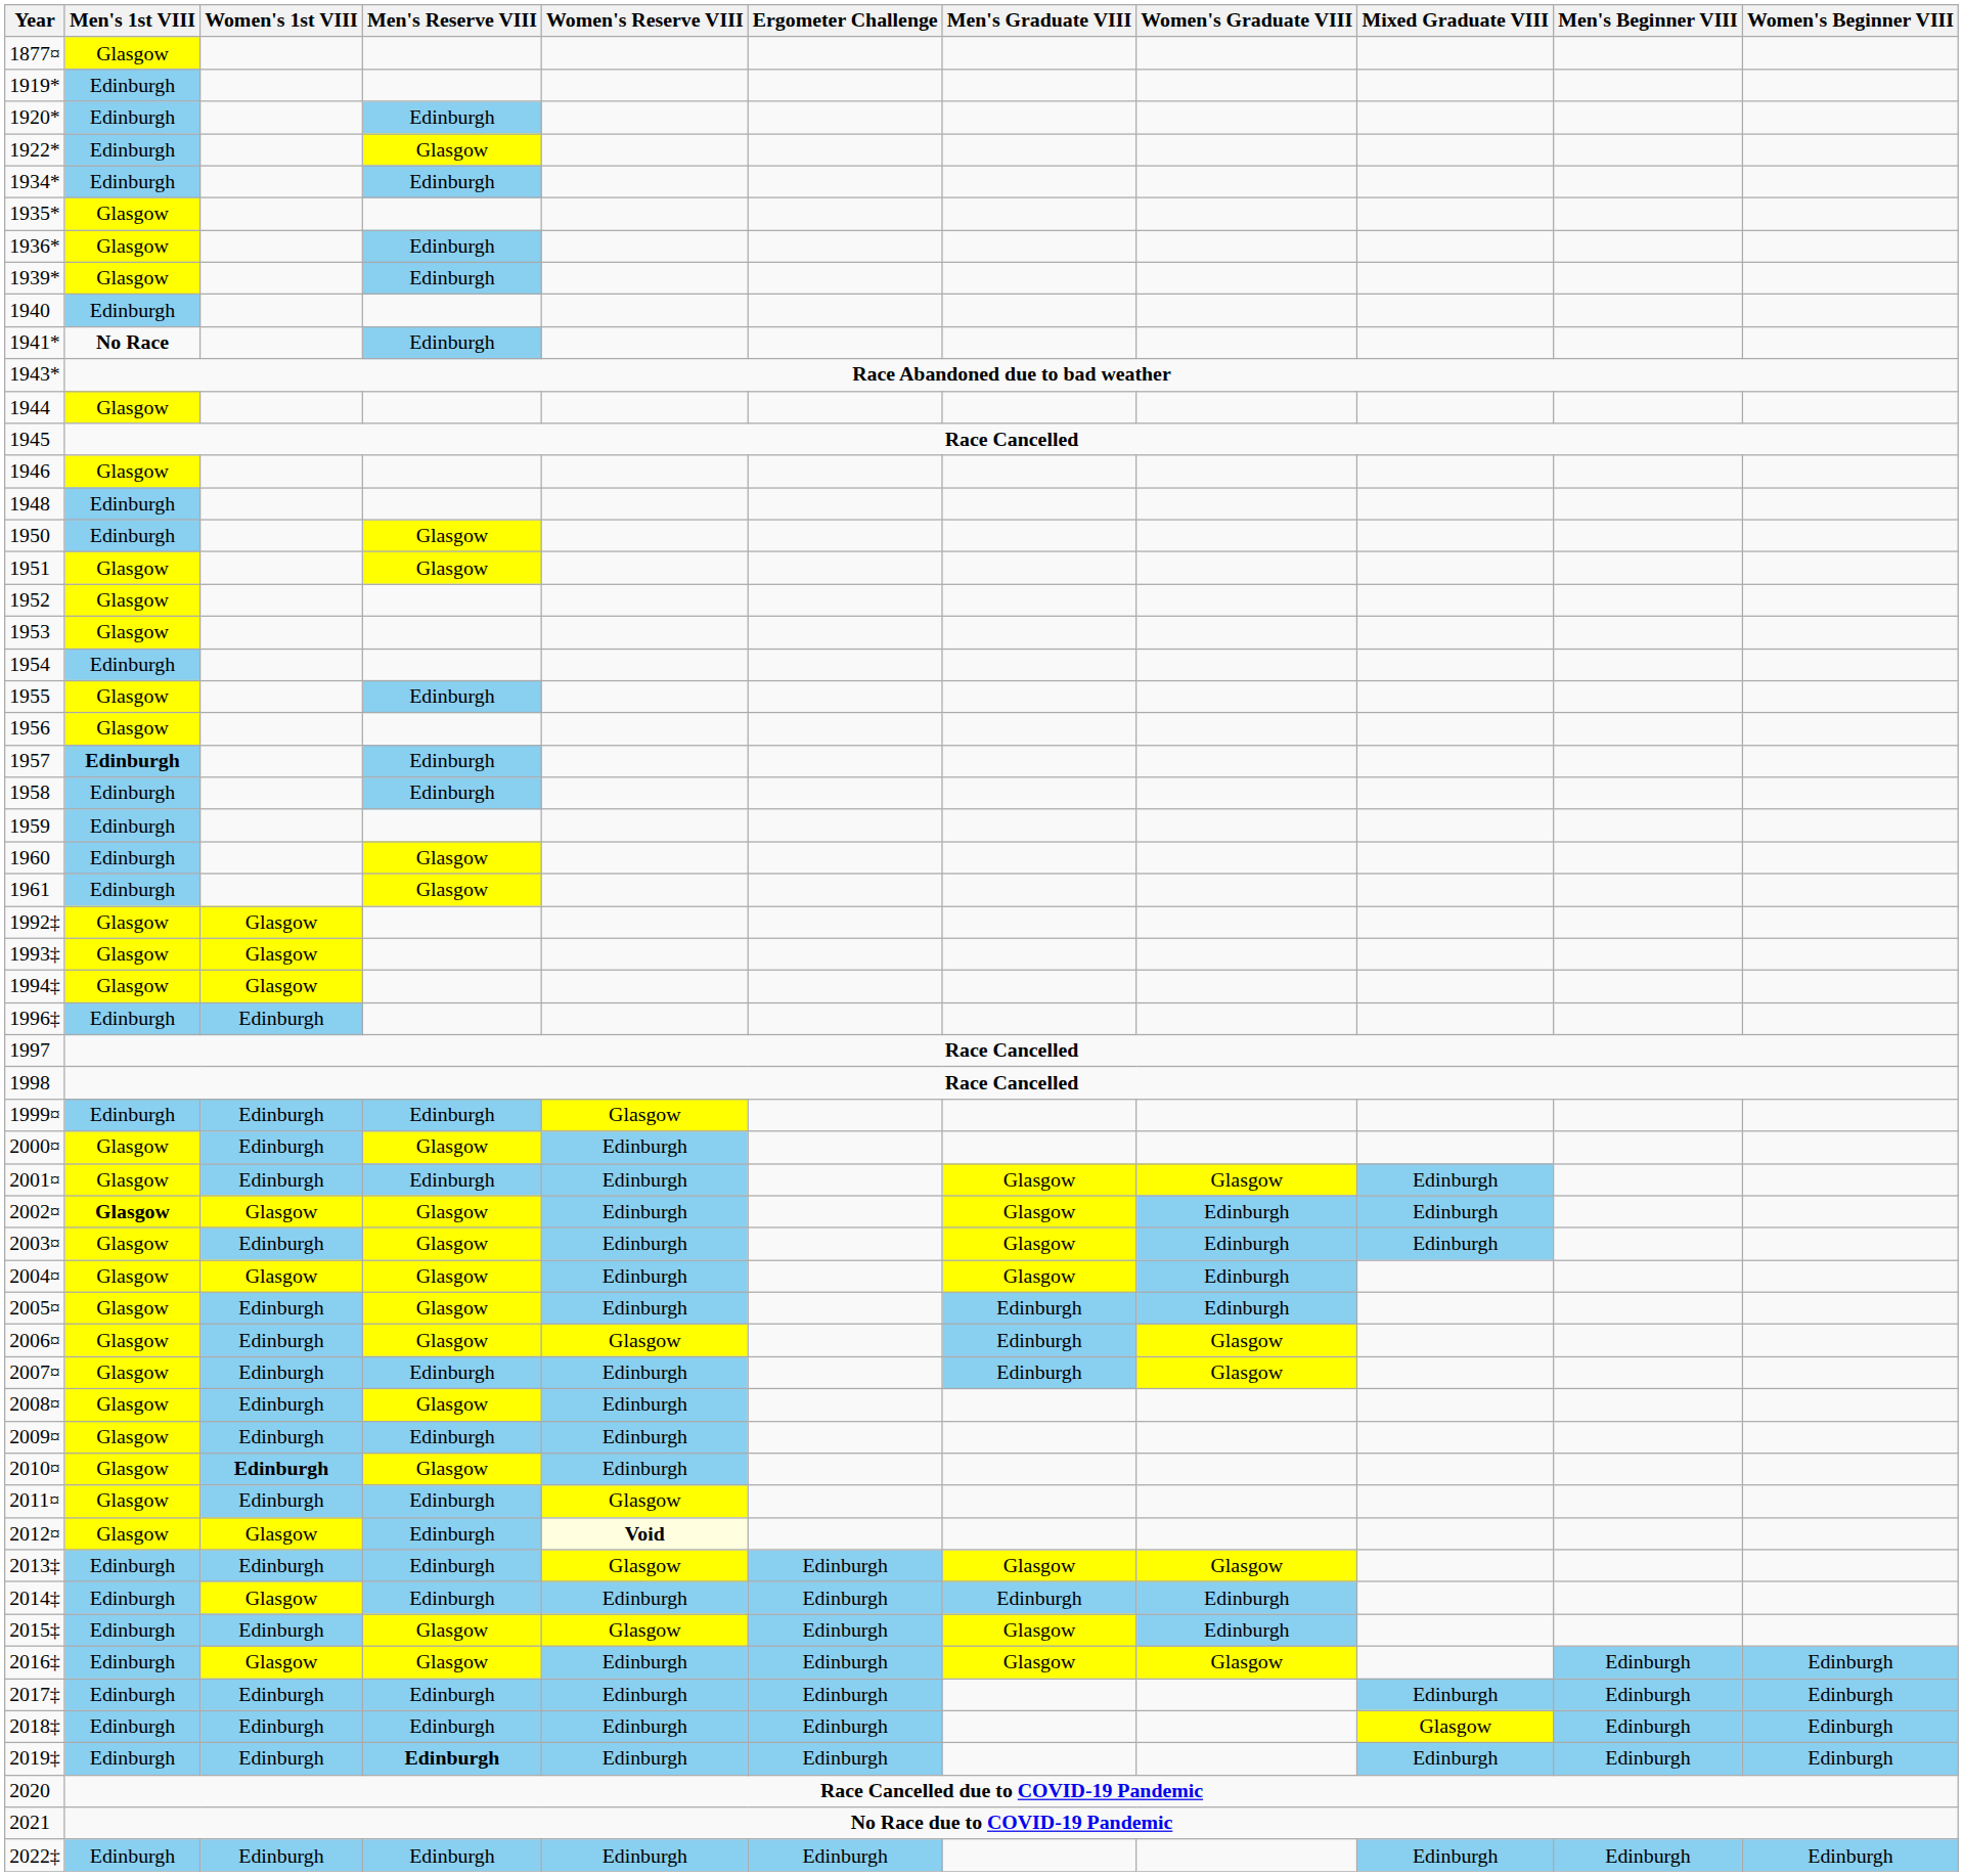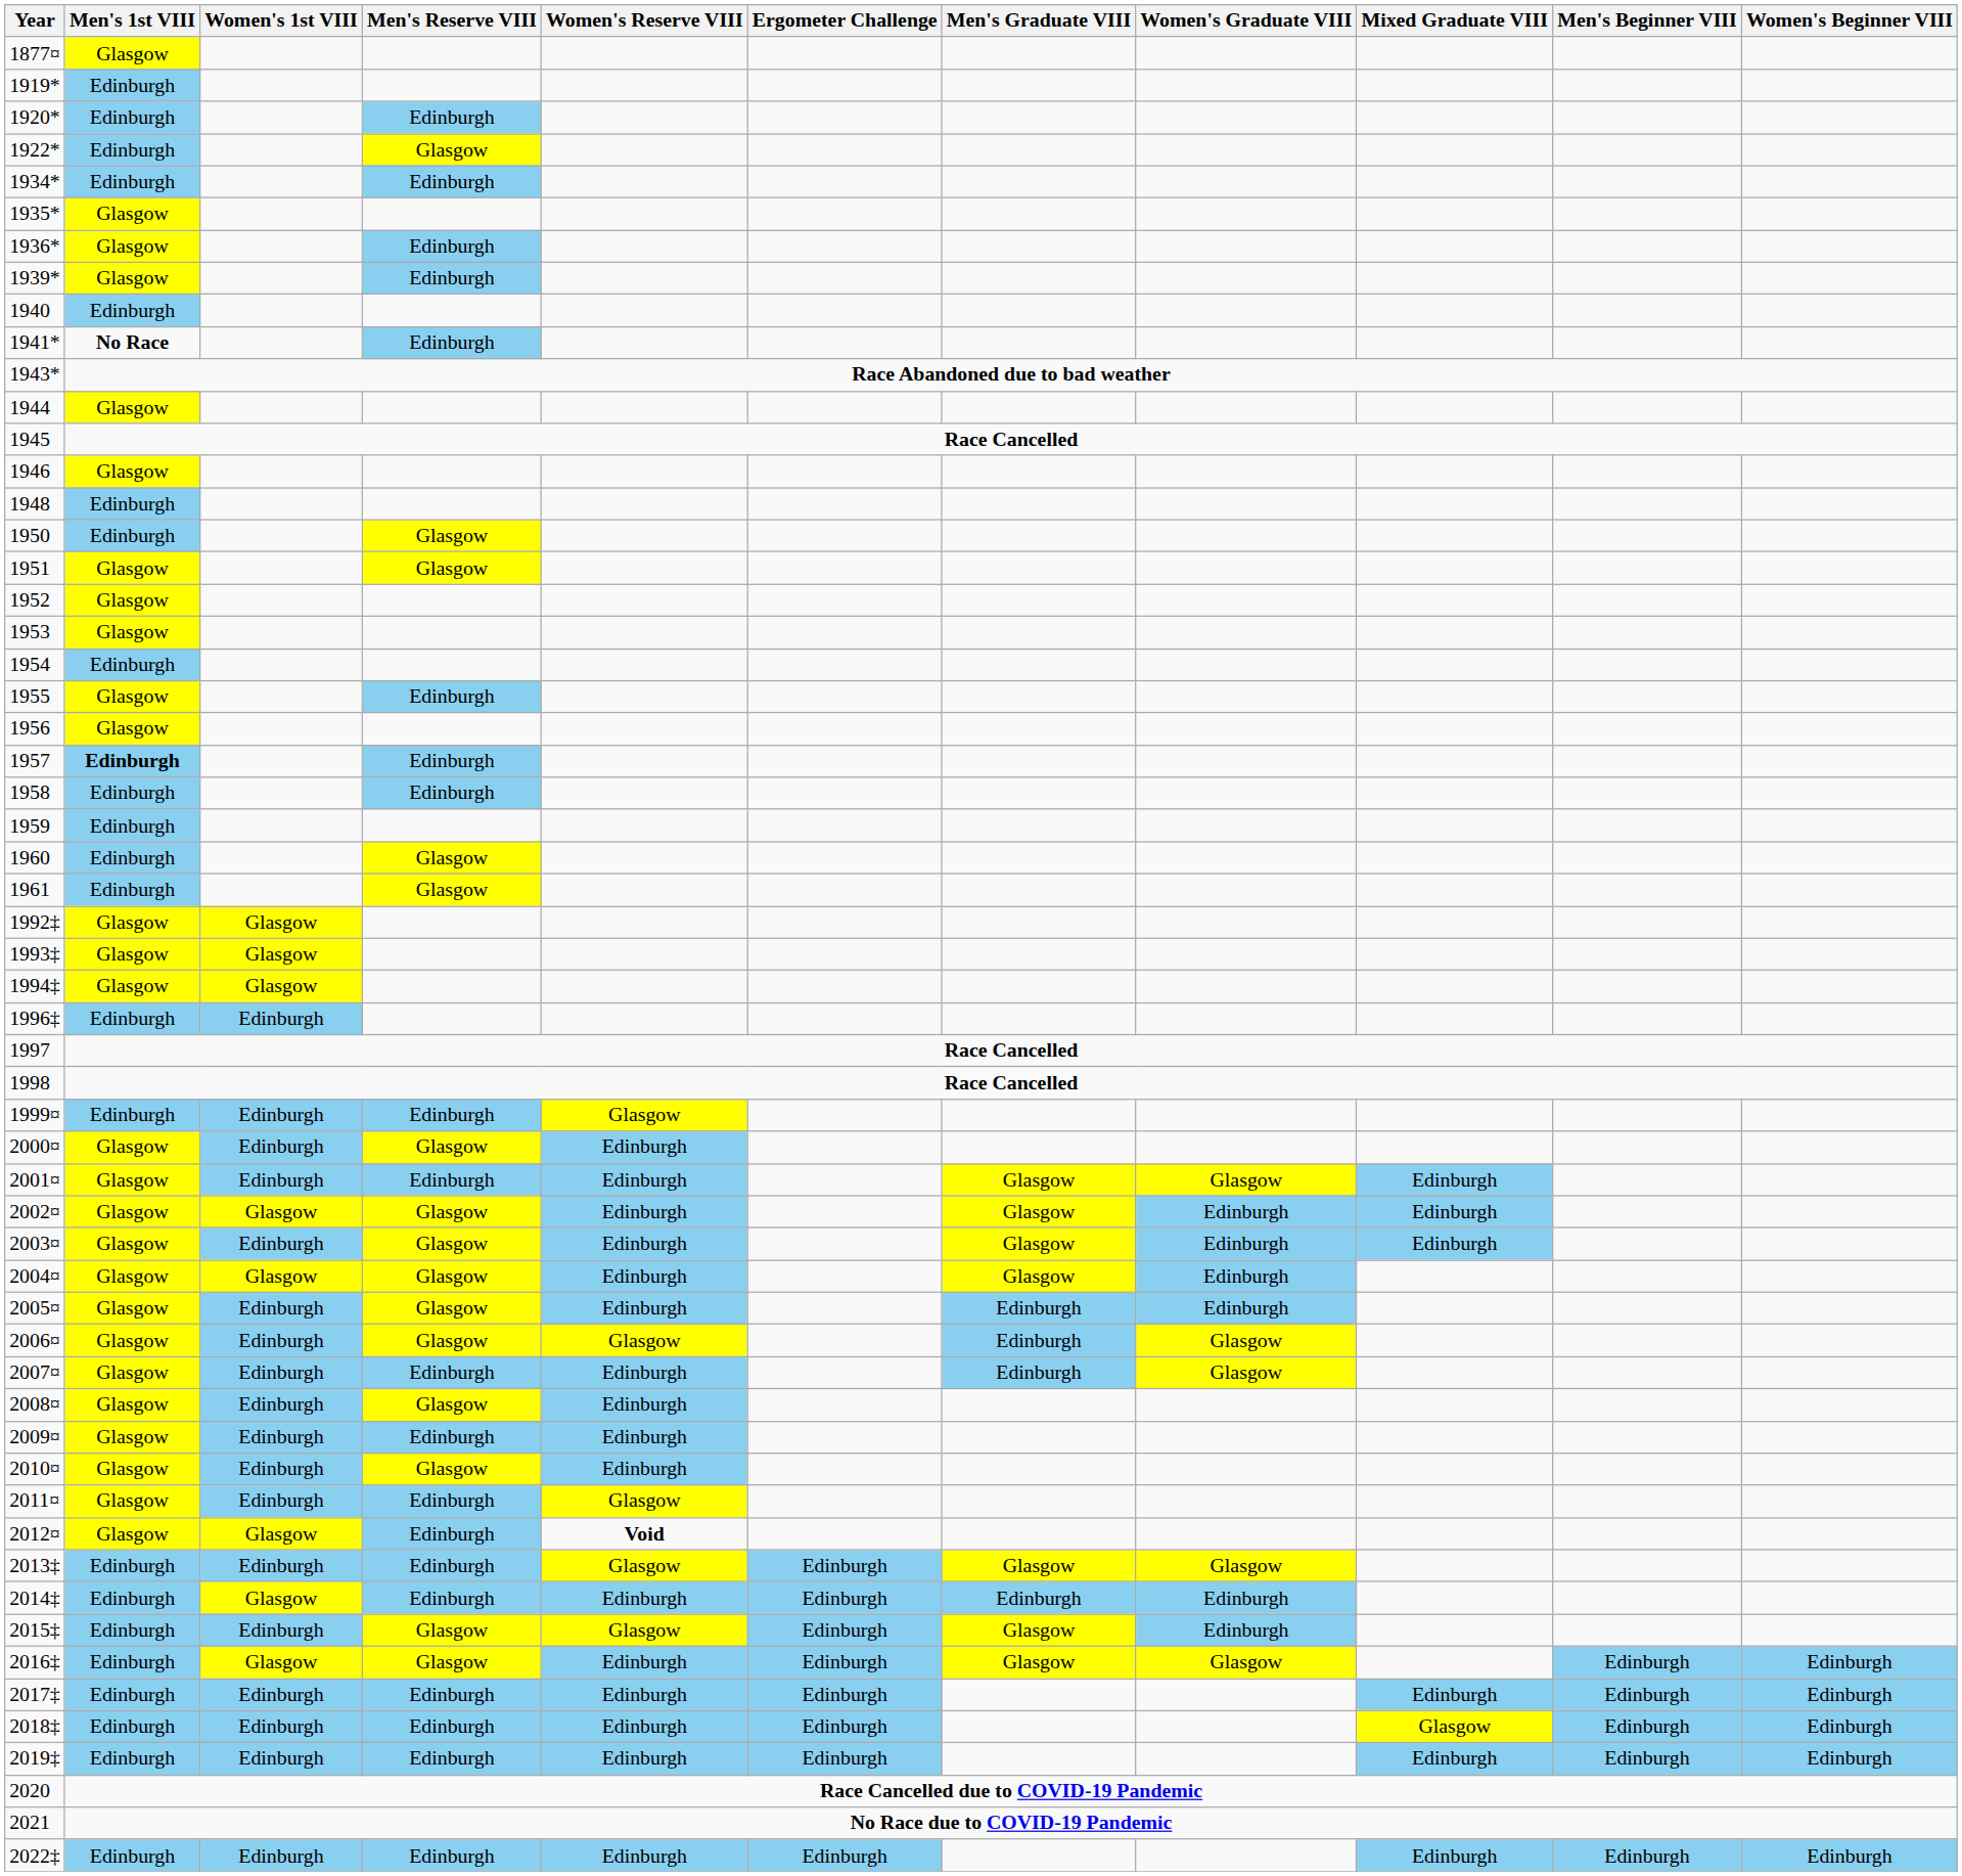2002¤ | Men's 1st VIII: bold -> normal
2010¤ | Women's 1st VIII: bold -> normal
2012¤ | Women's Reserve VIII: lightyellow background -> no background
2019‡ | Men's Reserve VIII: bold -> normal
